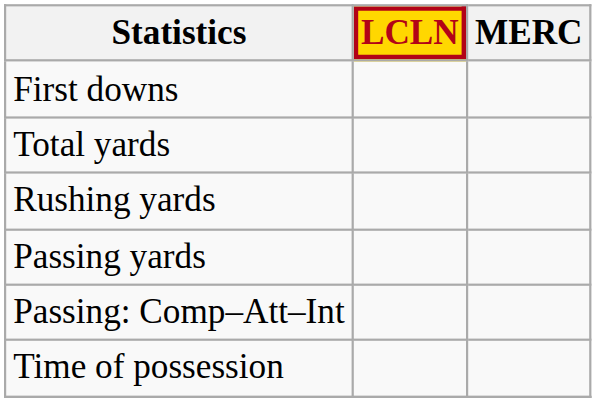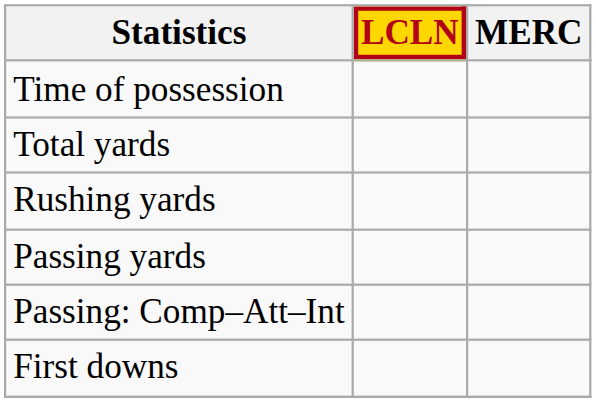rows swapped: First downs <-> Time of possession
